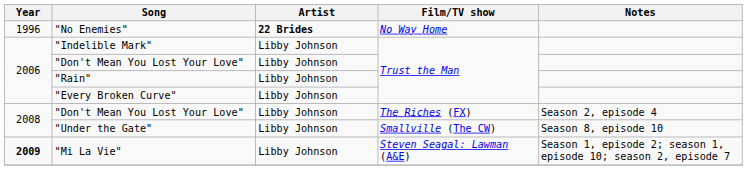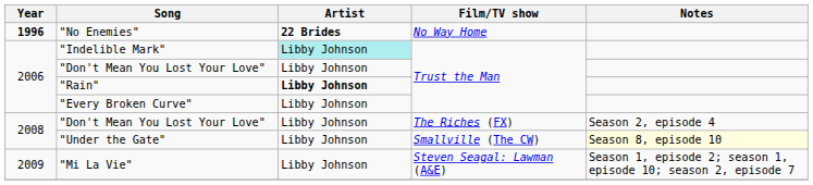"No Enemies" | Year: normal -> bold
"Indelible Mark" | Artist: no background -> paleturquoise background
"Rain" | Artist: normal -> bold
"Under the Gate" | Notes: no background -> lightyellow background
"Mi La Vie" | Year: bold -> normal
